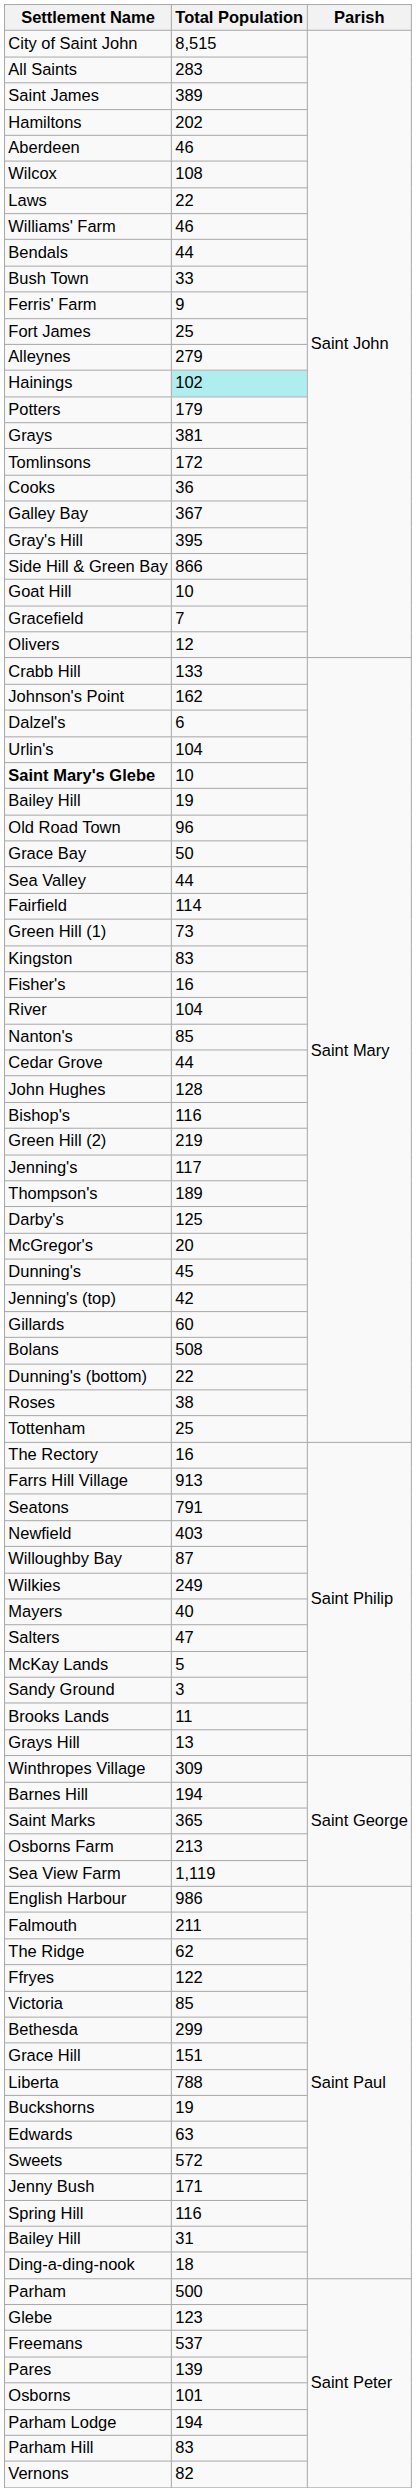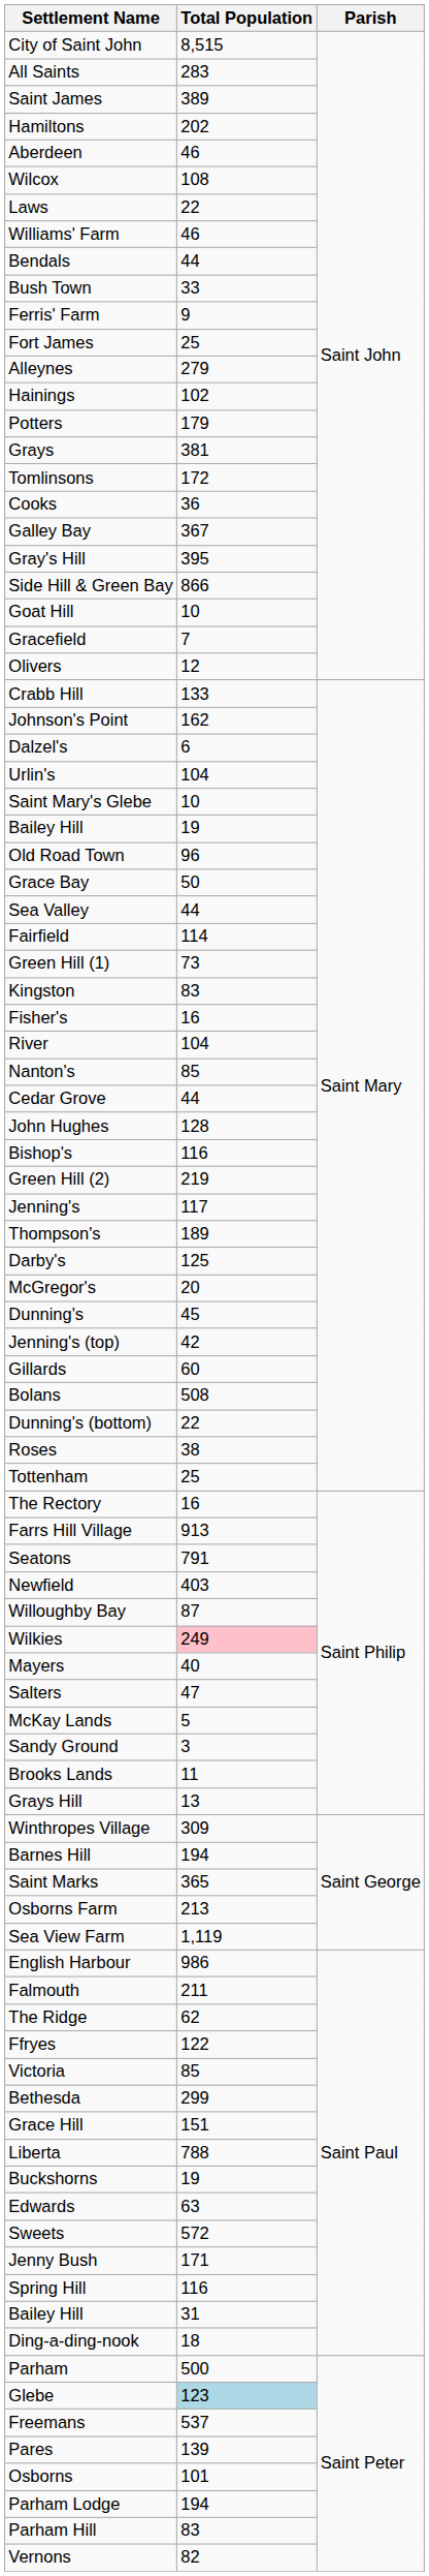Hainings | Total Population: paleturquoise background -> no background
Saint Mary's Glebe | Settlement Name: bold -> normal
Wilkies | Total Population: no background -> pink background
Glebe | Total Population: no background -> lightblue background
